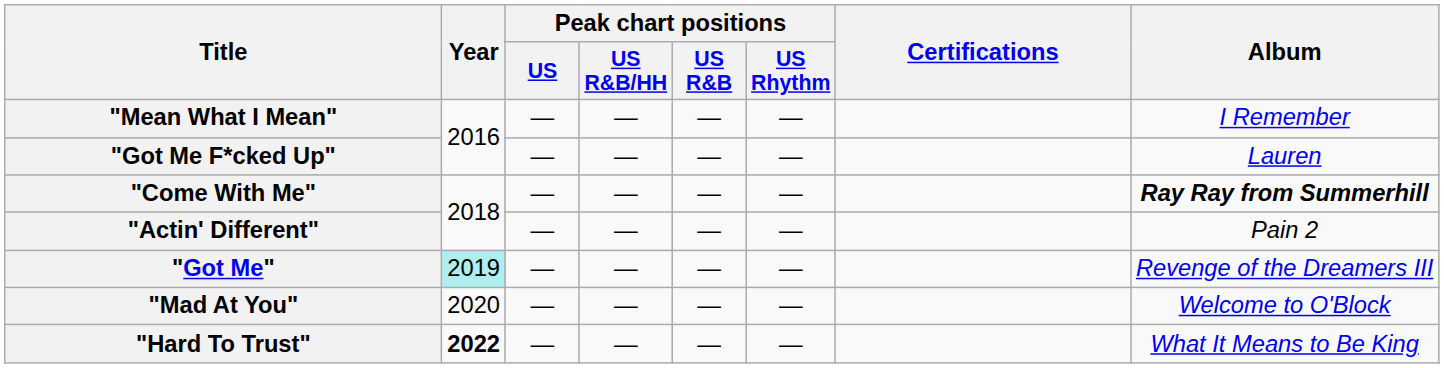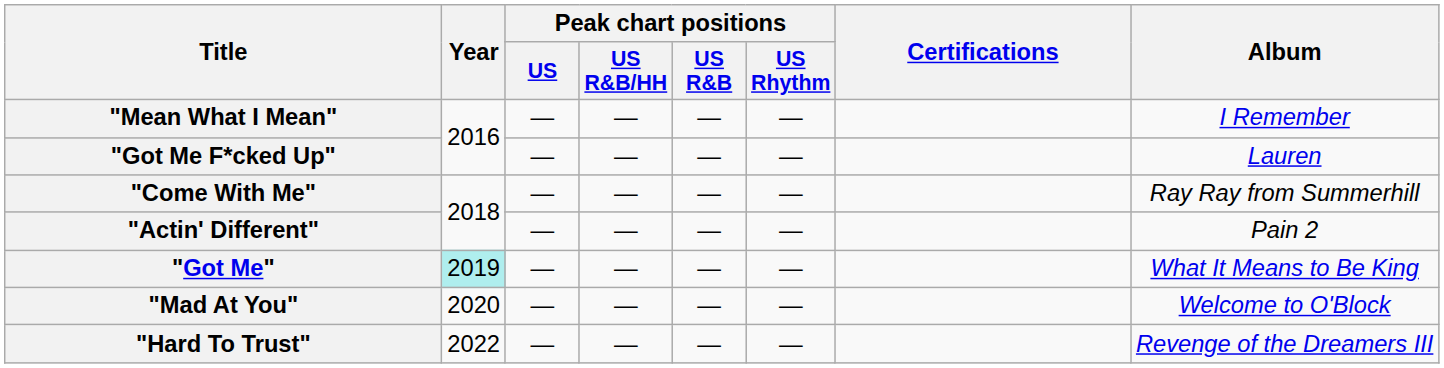"Come With Me" | Album: bold -> normal
"Got Me" | Album: Revenge of the Dreamers III -> What It Means to Be King
"Hard To Trust" | Year: bold -> normal
"Hard To Trust" | Album: What It Means to Be King -> Revenge of the Dreamers III
